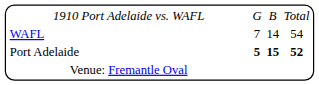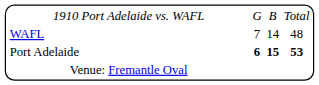WAFL | column 4: 54 -> 48
Port Adelaide | column 2: 5 -> 6
Port Adelaide | column 4: 52 -> 53
